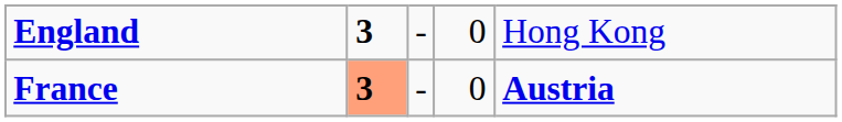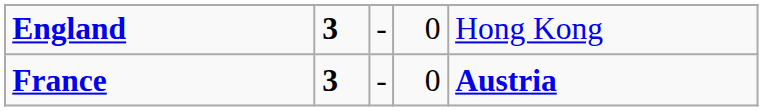France | column 2: lightsalmon background -> no background
